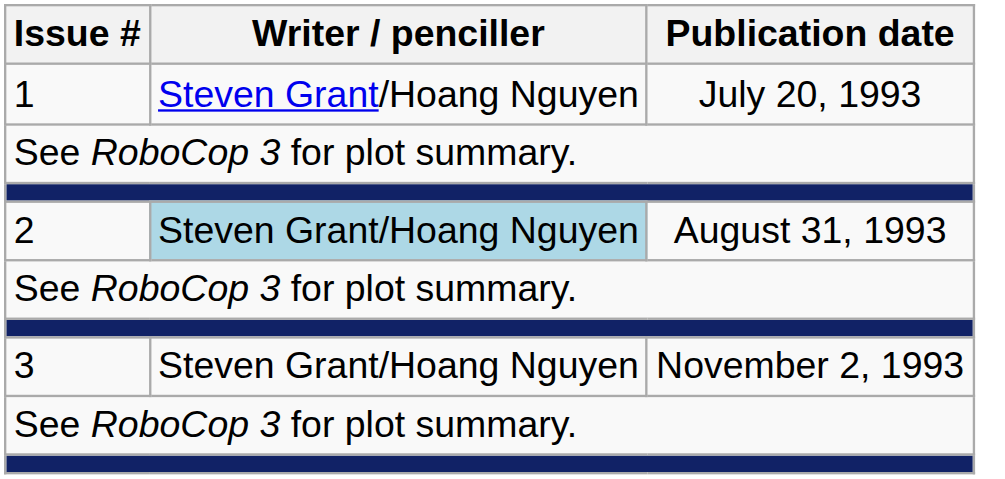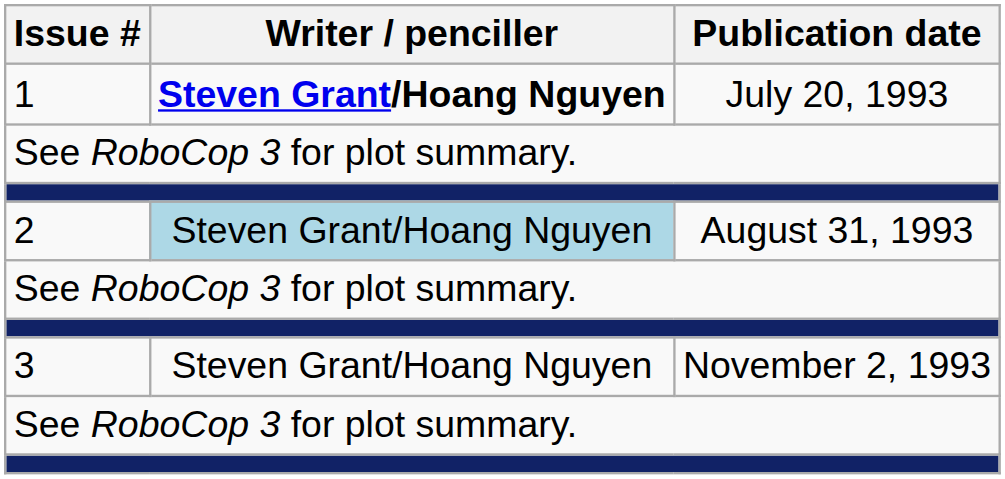1 | Writer / penciller: normal -> bold
